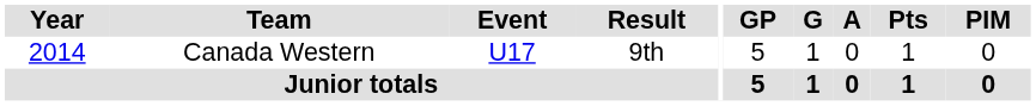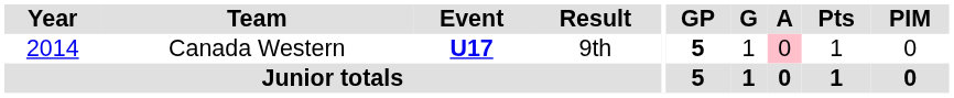Canada Western | Event: normal -> bold
Canada Western | GP: normal -> bold
Canada Western | A: no background -> pink background
